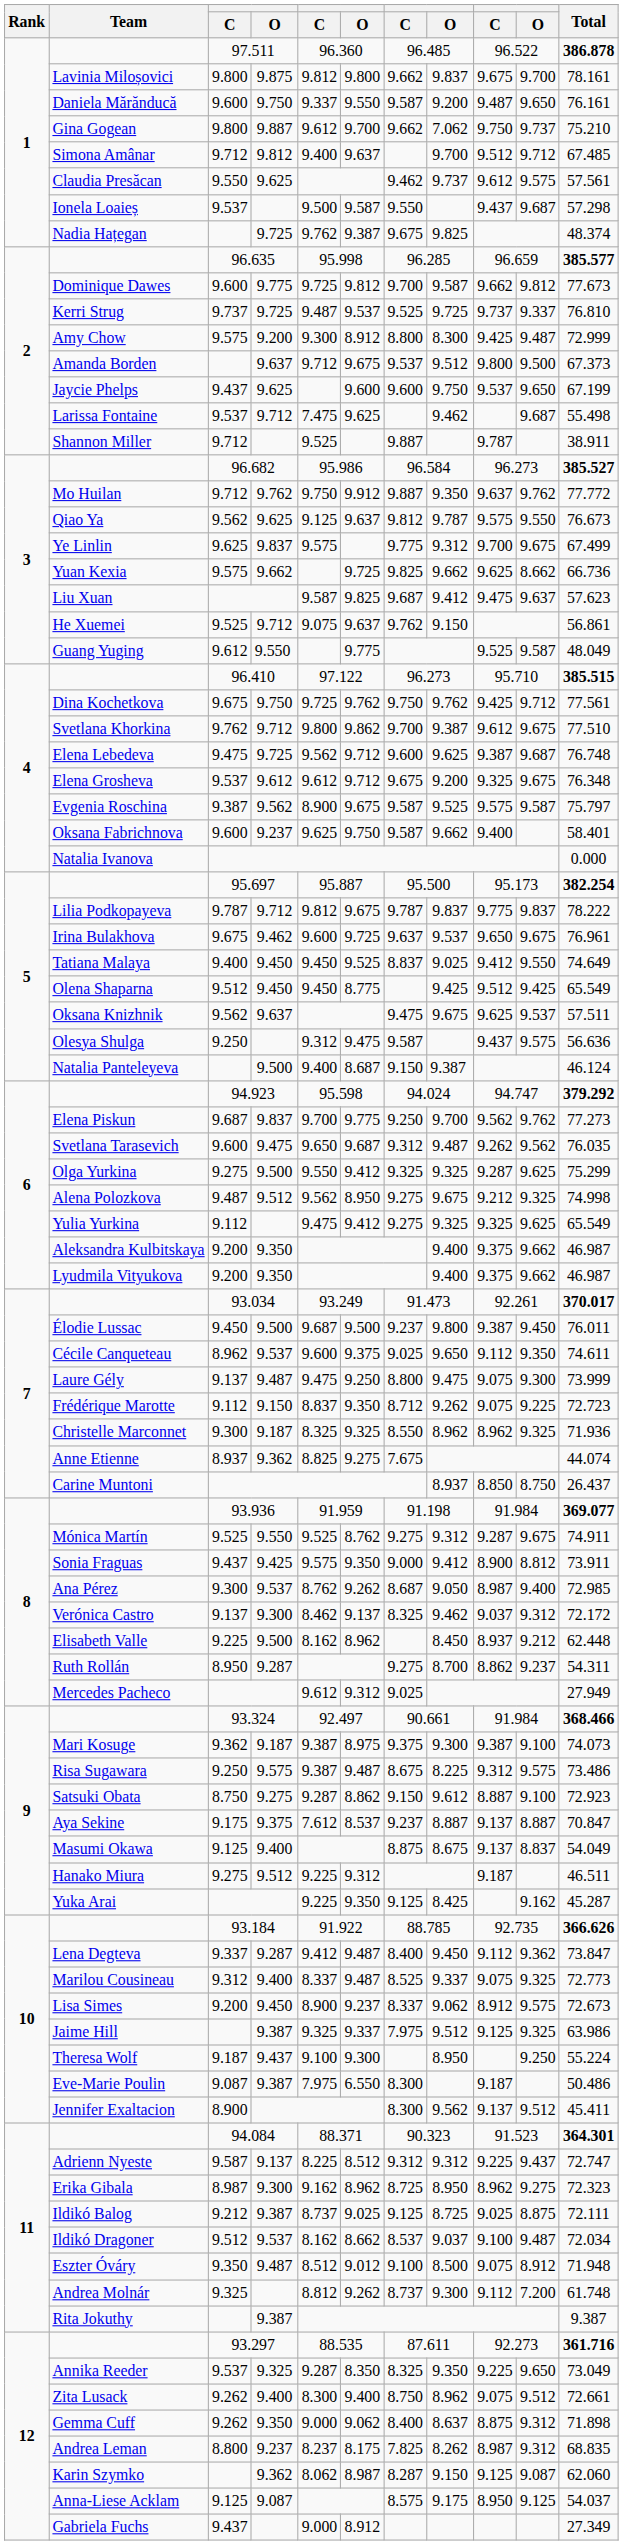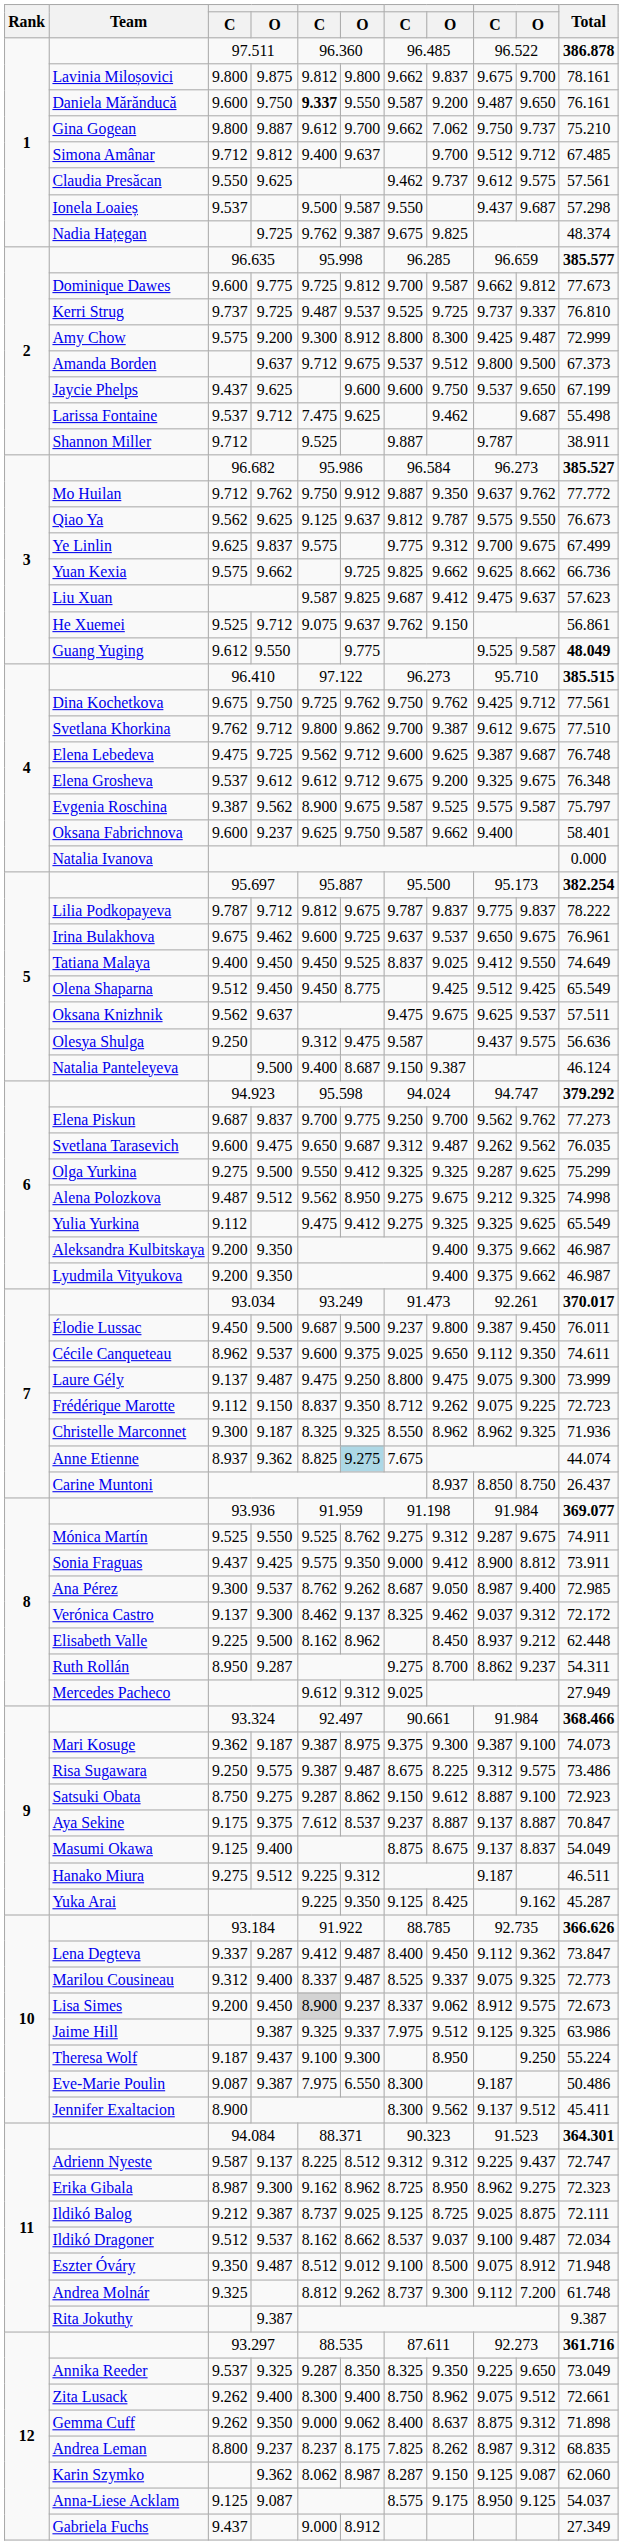Daniela Mărănducă | column 5: normal -> bold
Guang Yuging | Total: normal -> bold
Anne Etienne | column 6: no background -> lightblue background
Lisa Simes | column 5: no background -> lightgrey background
